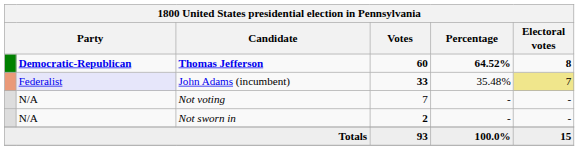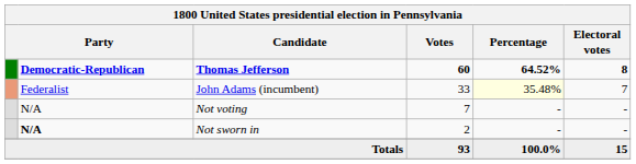John Adams (incumbent) | column 2: lavender background -> no background
John Adams (incumbent) | Votes: bold -> normal
John Adams (incumbent) | Percentage: no background -> lightyellow background
John Adams (incumbent) | Electoral votes: khaki background -> no background
Not sworn in | column 2: normal -> bold
Not sworn in | Votes: bold -> normal
